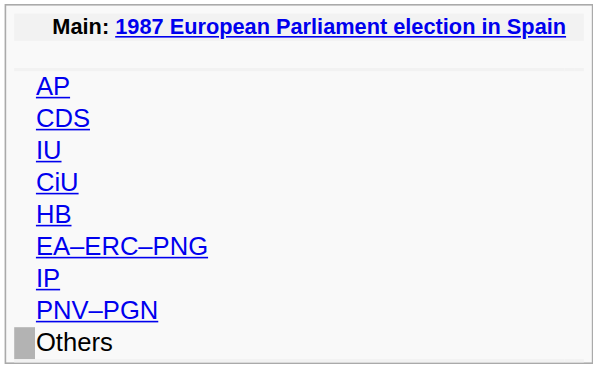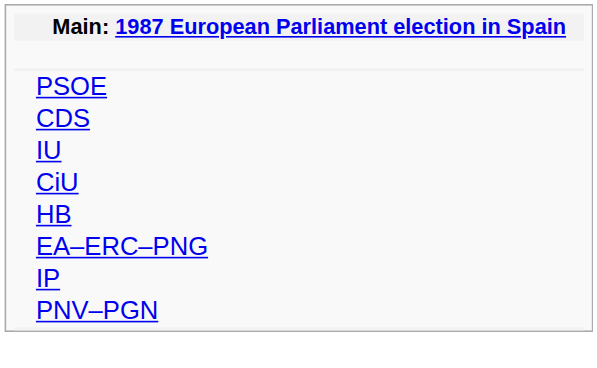+ row: PSOE
- row: AP
- row: Others
